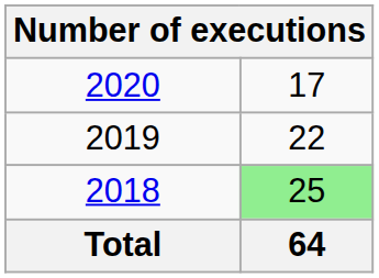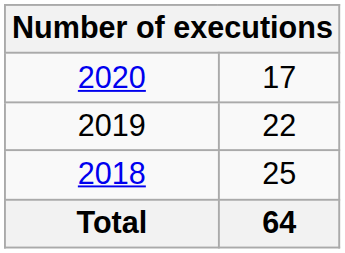2018 | column 2: lightgreen background -> no background
